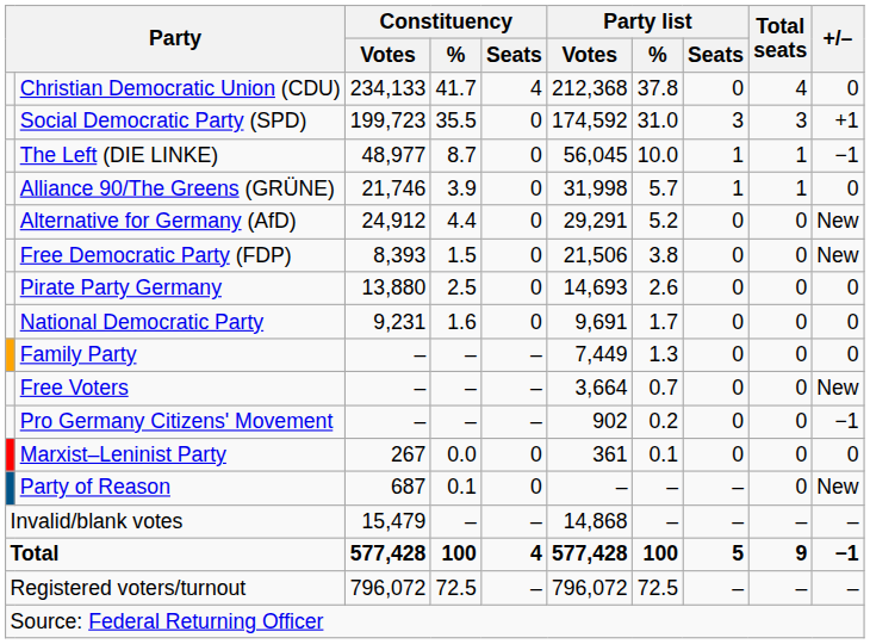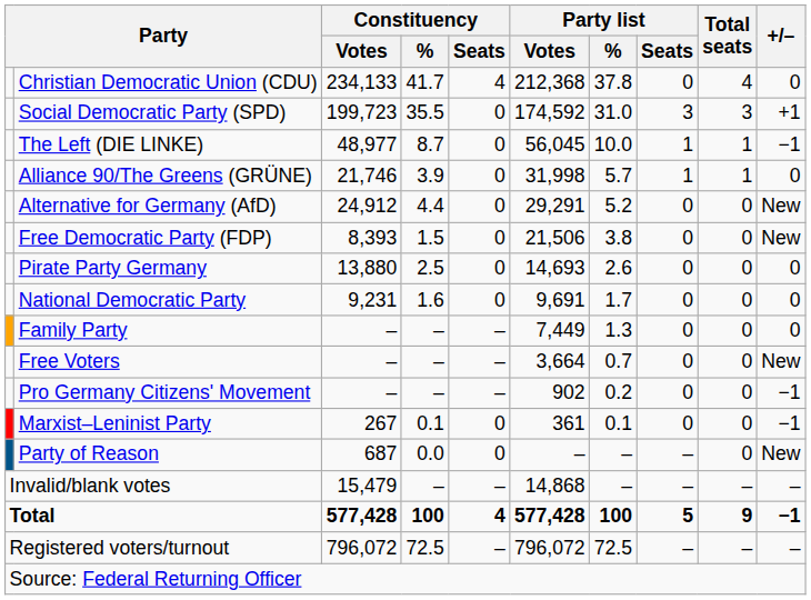Marxist–Leninist Party | Constituency / %: 0.0 -> 0.1
Marxist–Leninist Party | +/–: 0 -> −1
Party of Reason | Constituency / %: 0.1 -> 0.0
